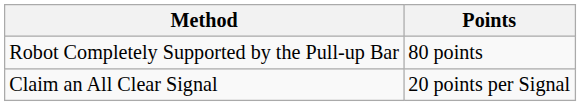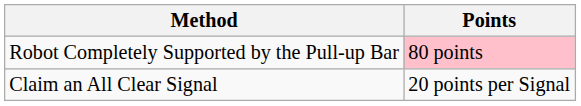Robot Completely Supported by the Pull-up Bar | Points: no background -> pink background
